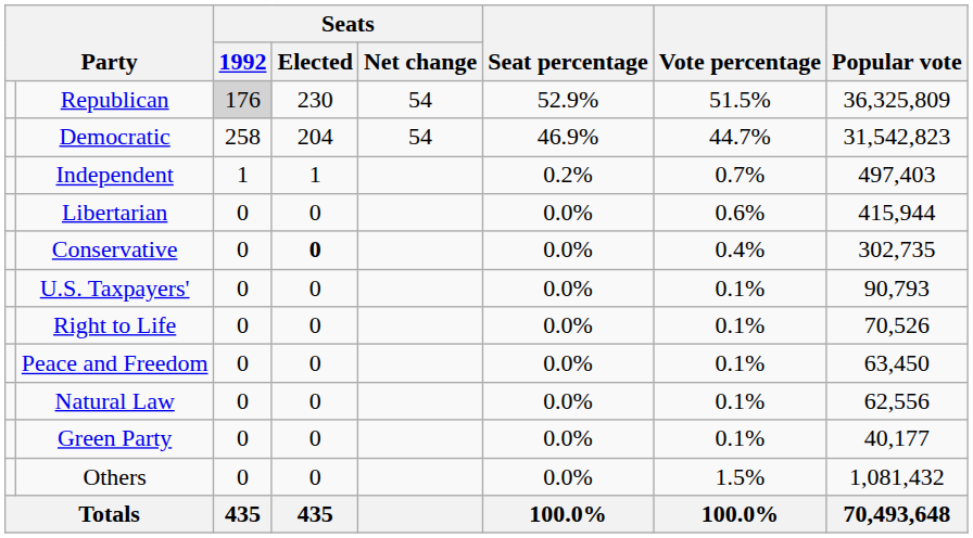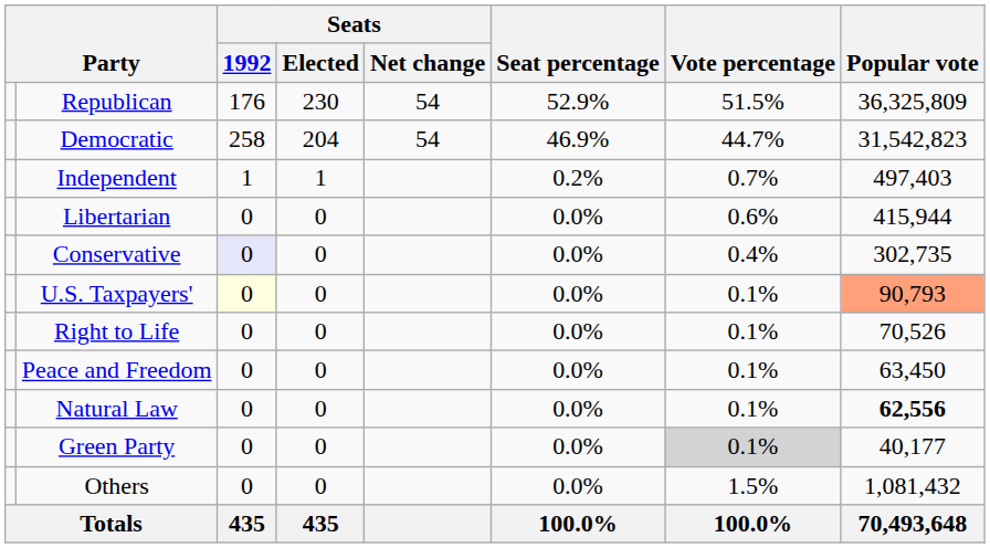Republican | Seats / 1992: lightgrey background -> no background
Conservative | Seats / 1992: no background -> lavender background
Conservative | Seats / Elected: bold -> normal
U.S. Taxpayers' | Seats / 1992: no background -> lightyellow background
U.S. Taxpayers' | Popular vote: no background -> lightsalmon background
Natural Law | Popular vote: normal -> bold
Green Party | Vote percentage: no background -> lightgrey background
